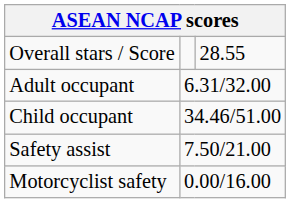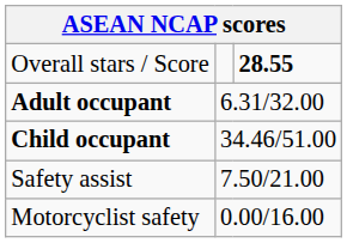Overall stars / Score | column 3: normal -> bold
Adult occupant | column 1: normal -> bold
Child occupant | column 1: normal -> bold
